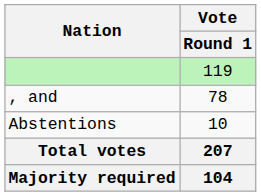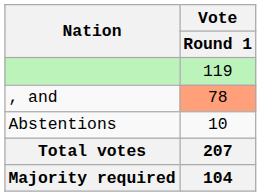, and | Vote / Round 1: no background -> lightsalmon background
